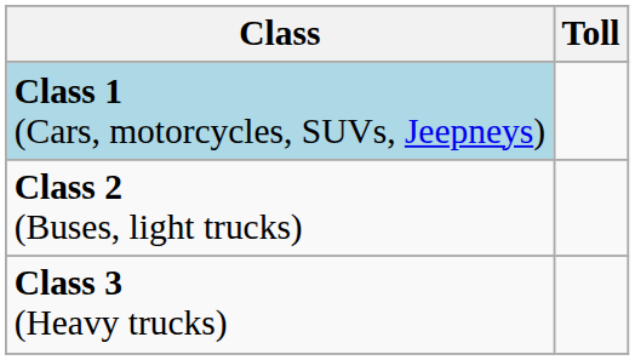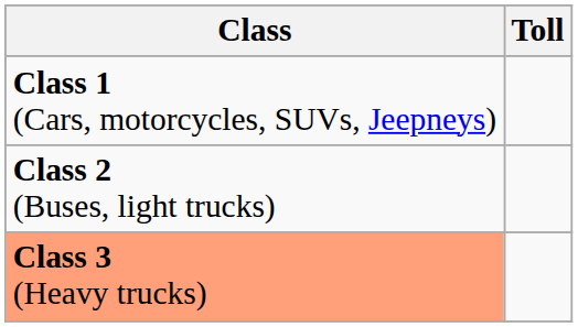Class 1 (Cars, motorcycles, SUVs, Jeepneys) | Class: lightblue background -> no background
Class 3 (Heavy trucks) | Class: no background -> lightsalmon background
